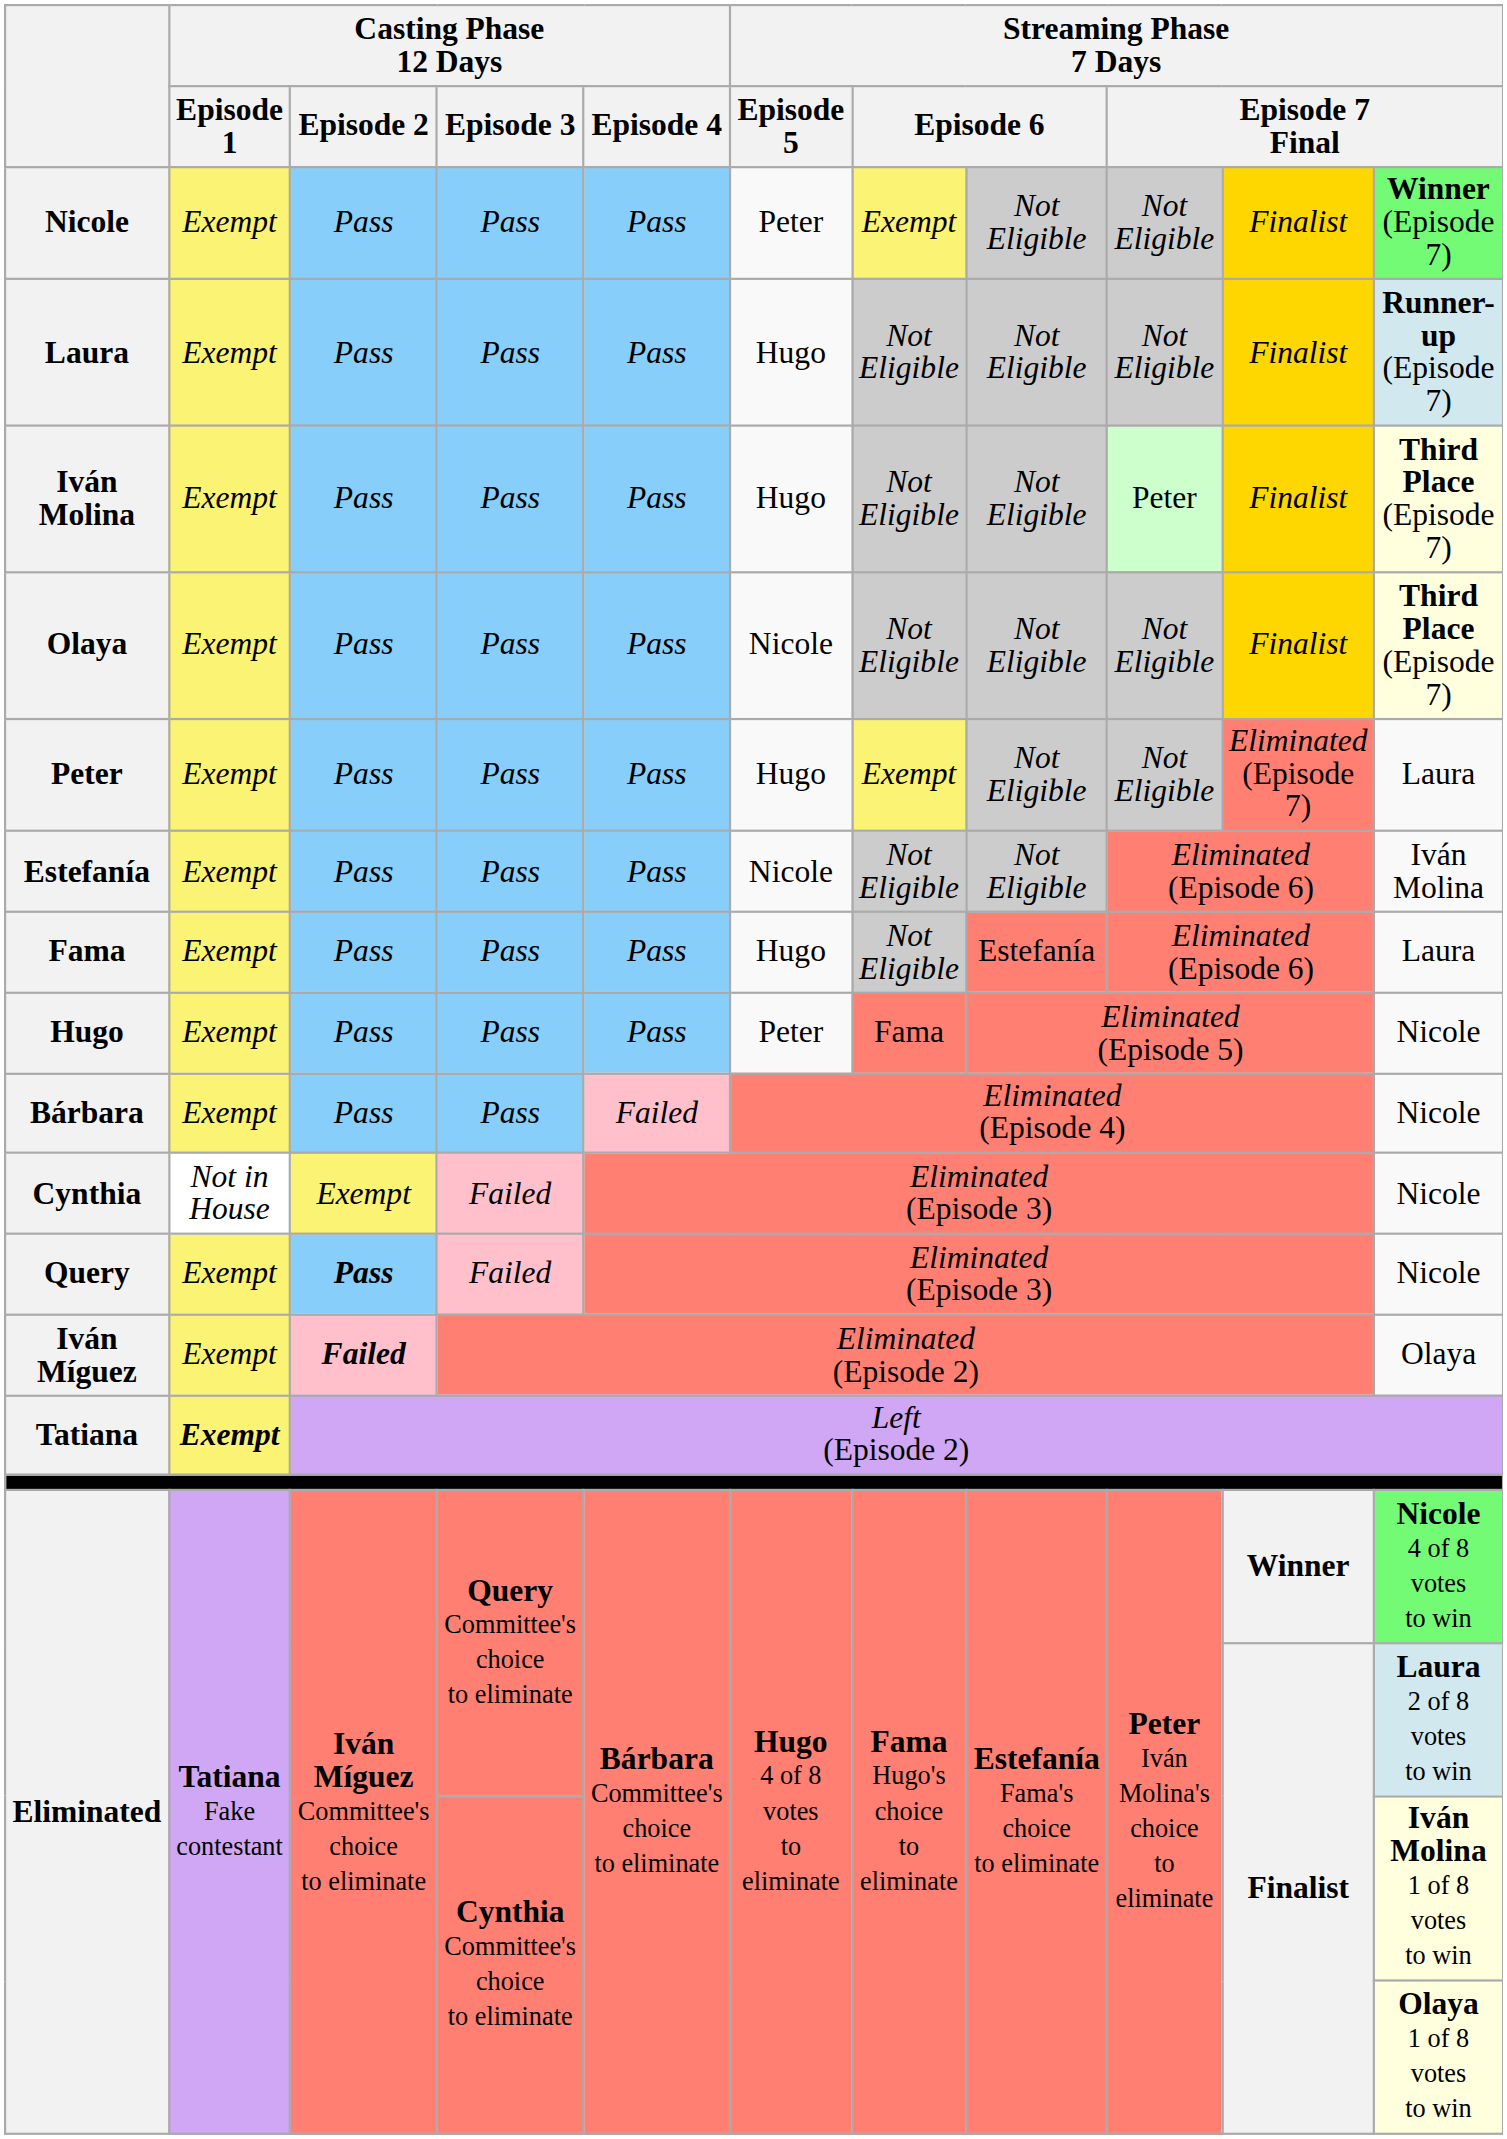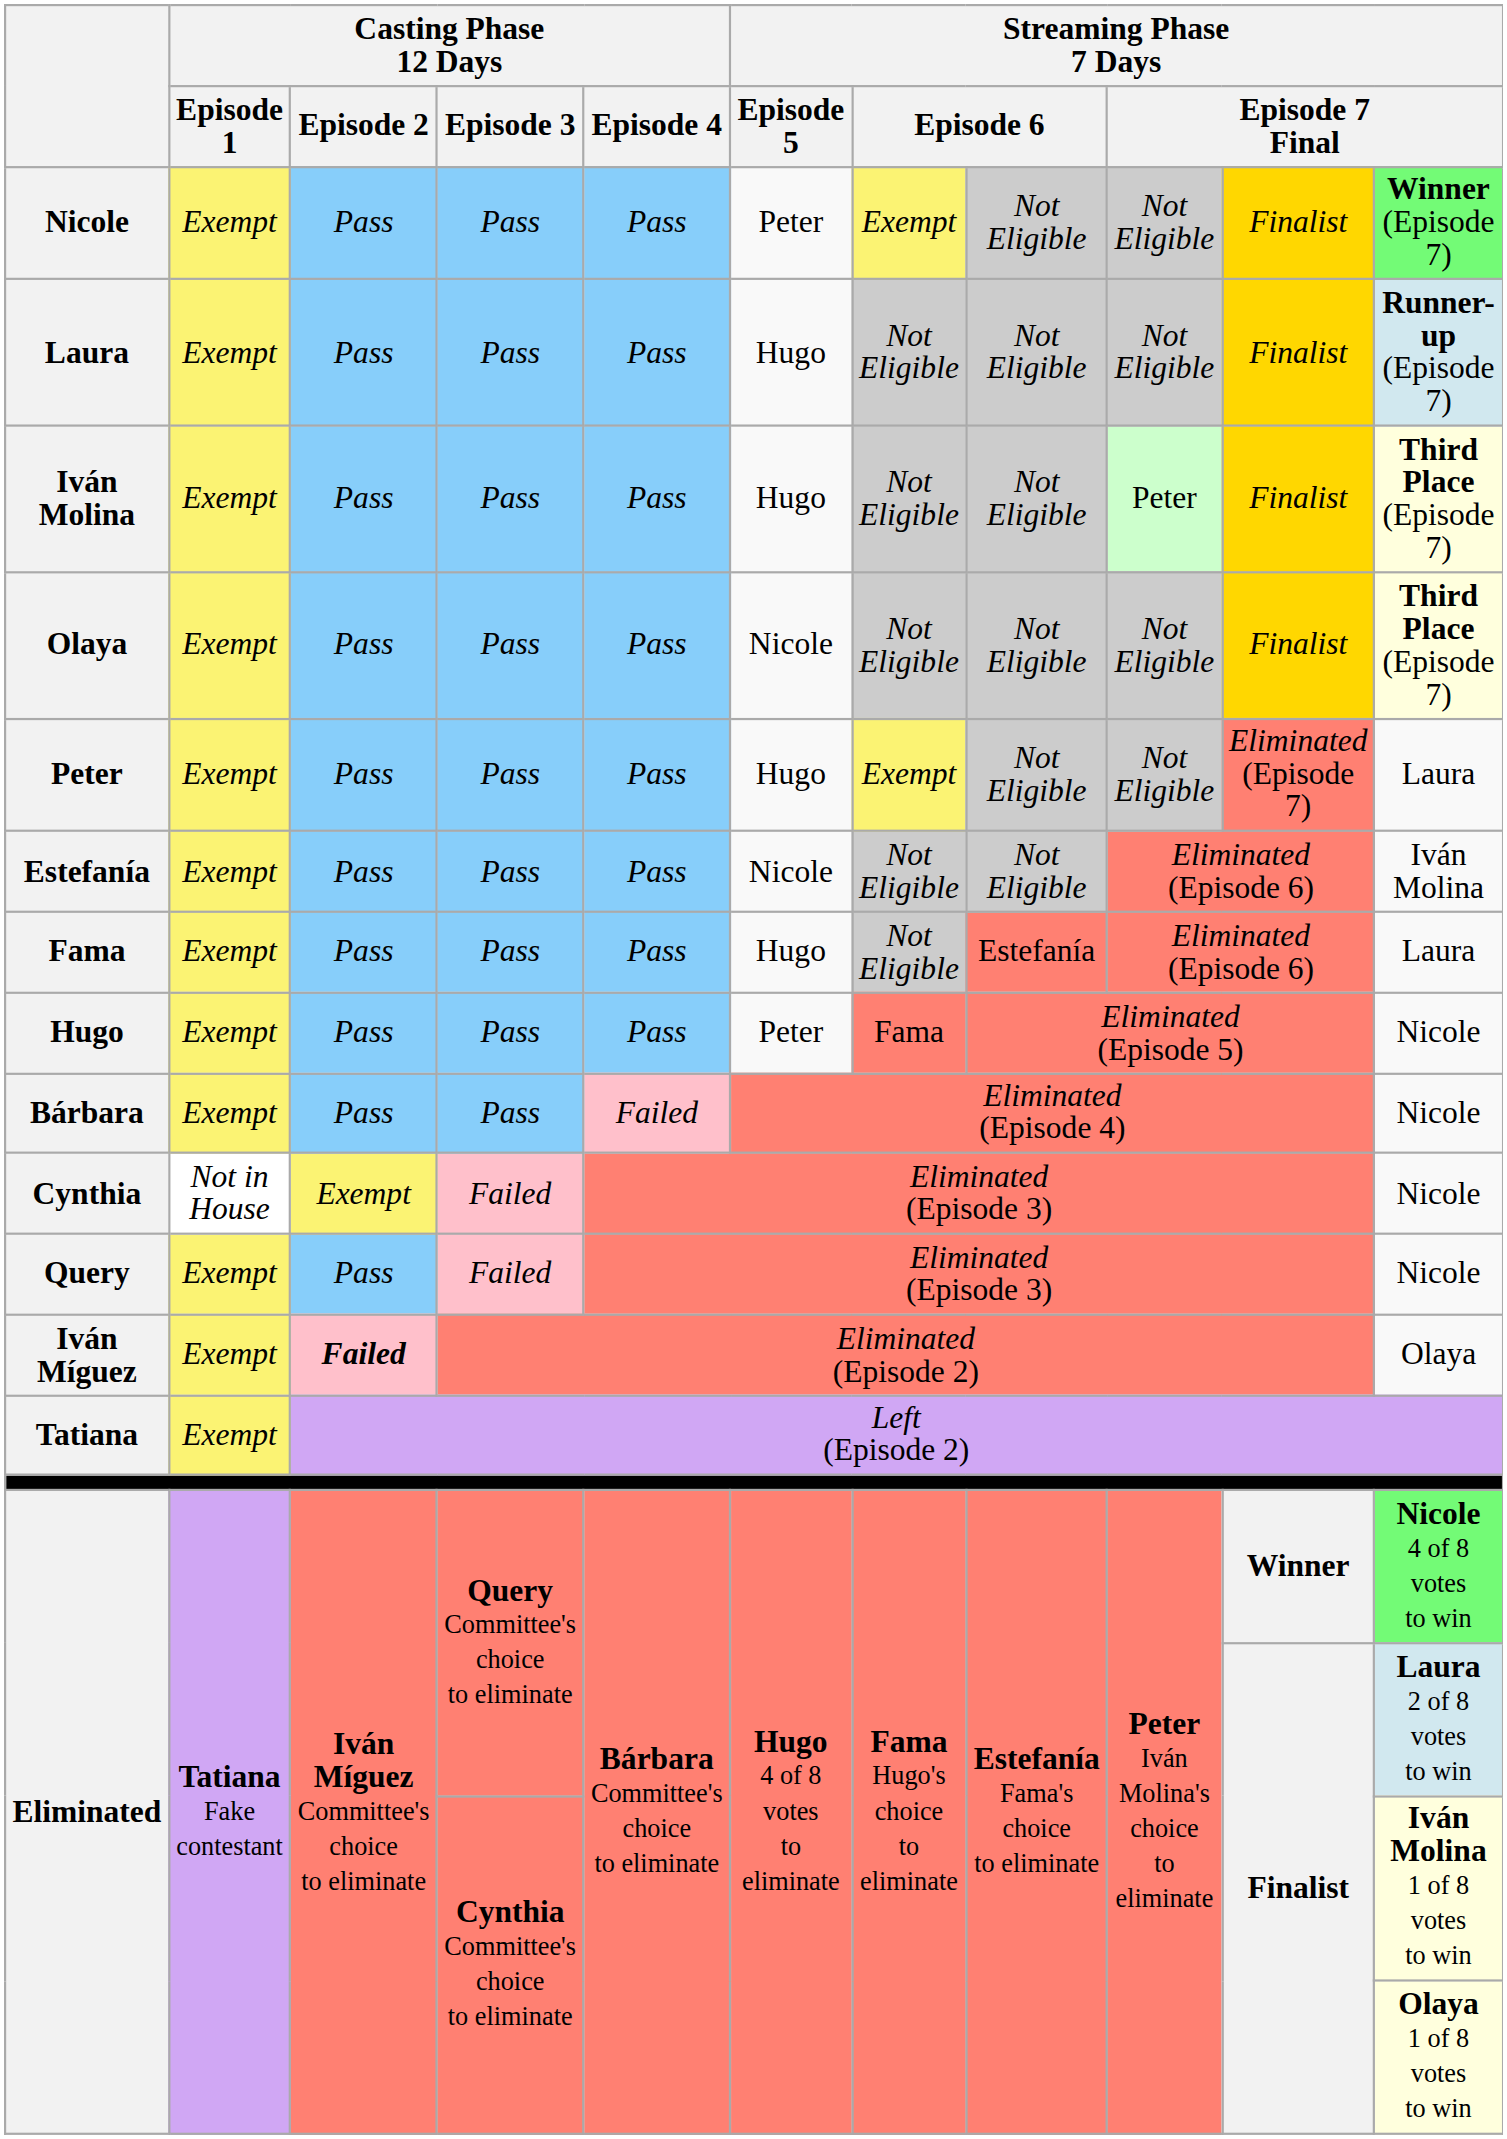Query | Casting Phase 12 Days / Episode 2: bold -> normal
Tatiana | Casting Phase 12 Days / Episode 1: bold -> normal
